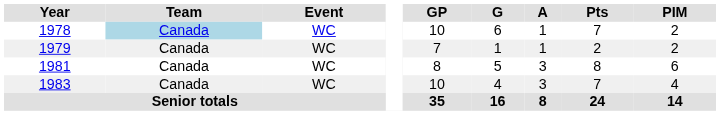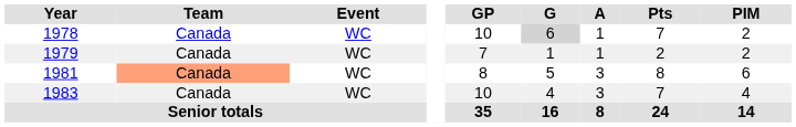1978 | Team: lightblue background -> no background
1978 | G: no background -> lightgrey background
1981 | Team: no background -> lightsalmon background
